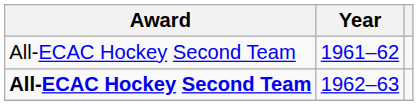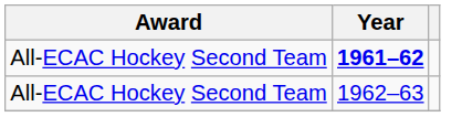row 2 | Year: normal -> bold
row 3 | Award: bold -> normal
